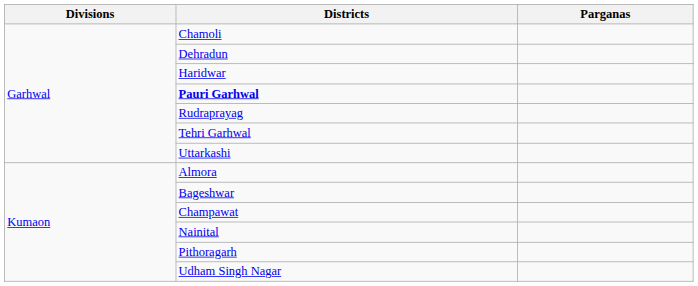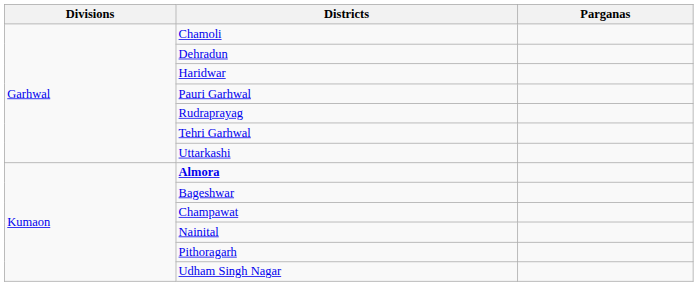Pauri Garhwal | Districts: bold -> normal
Almora | Districts: normal -> bold
